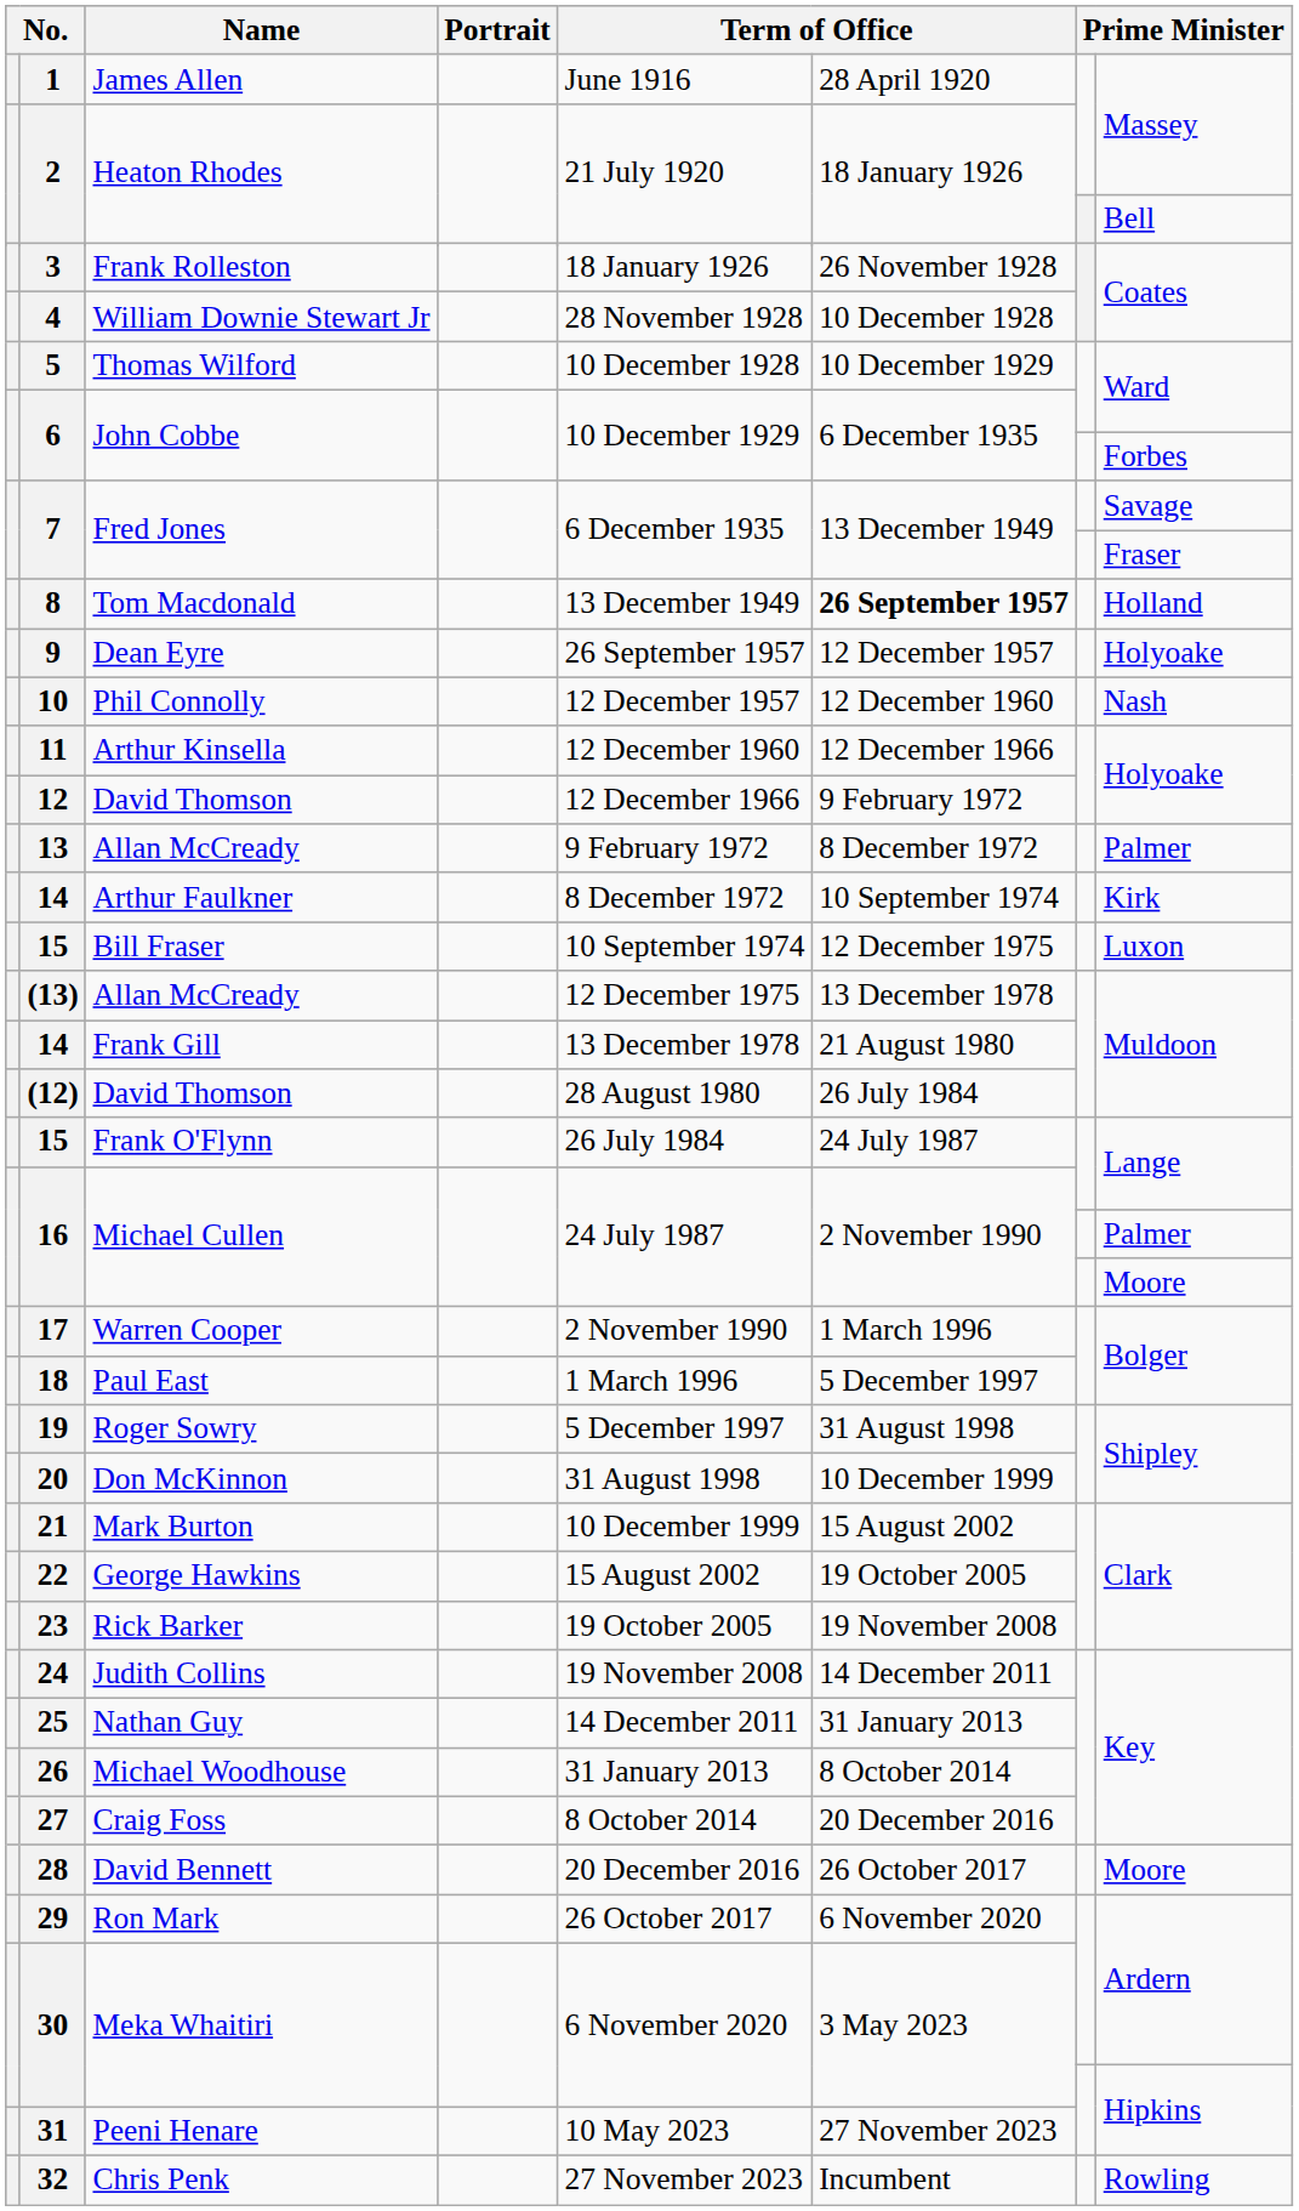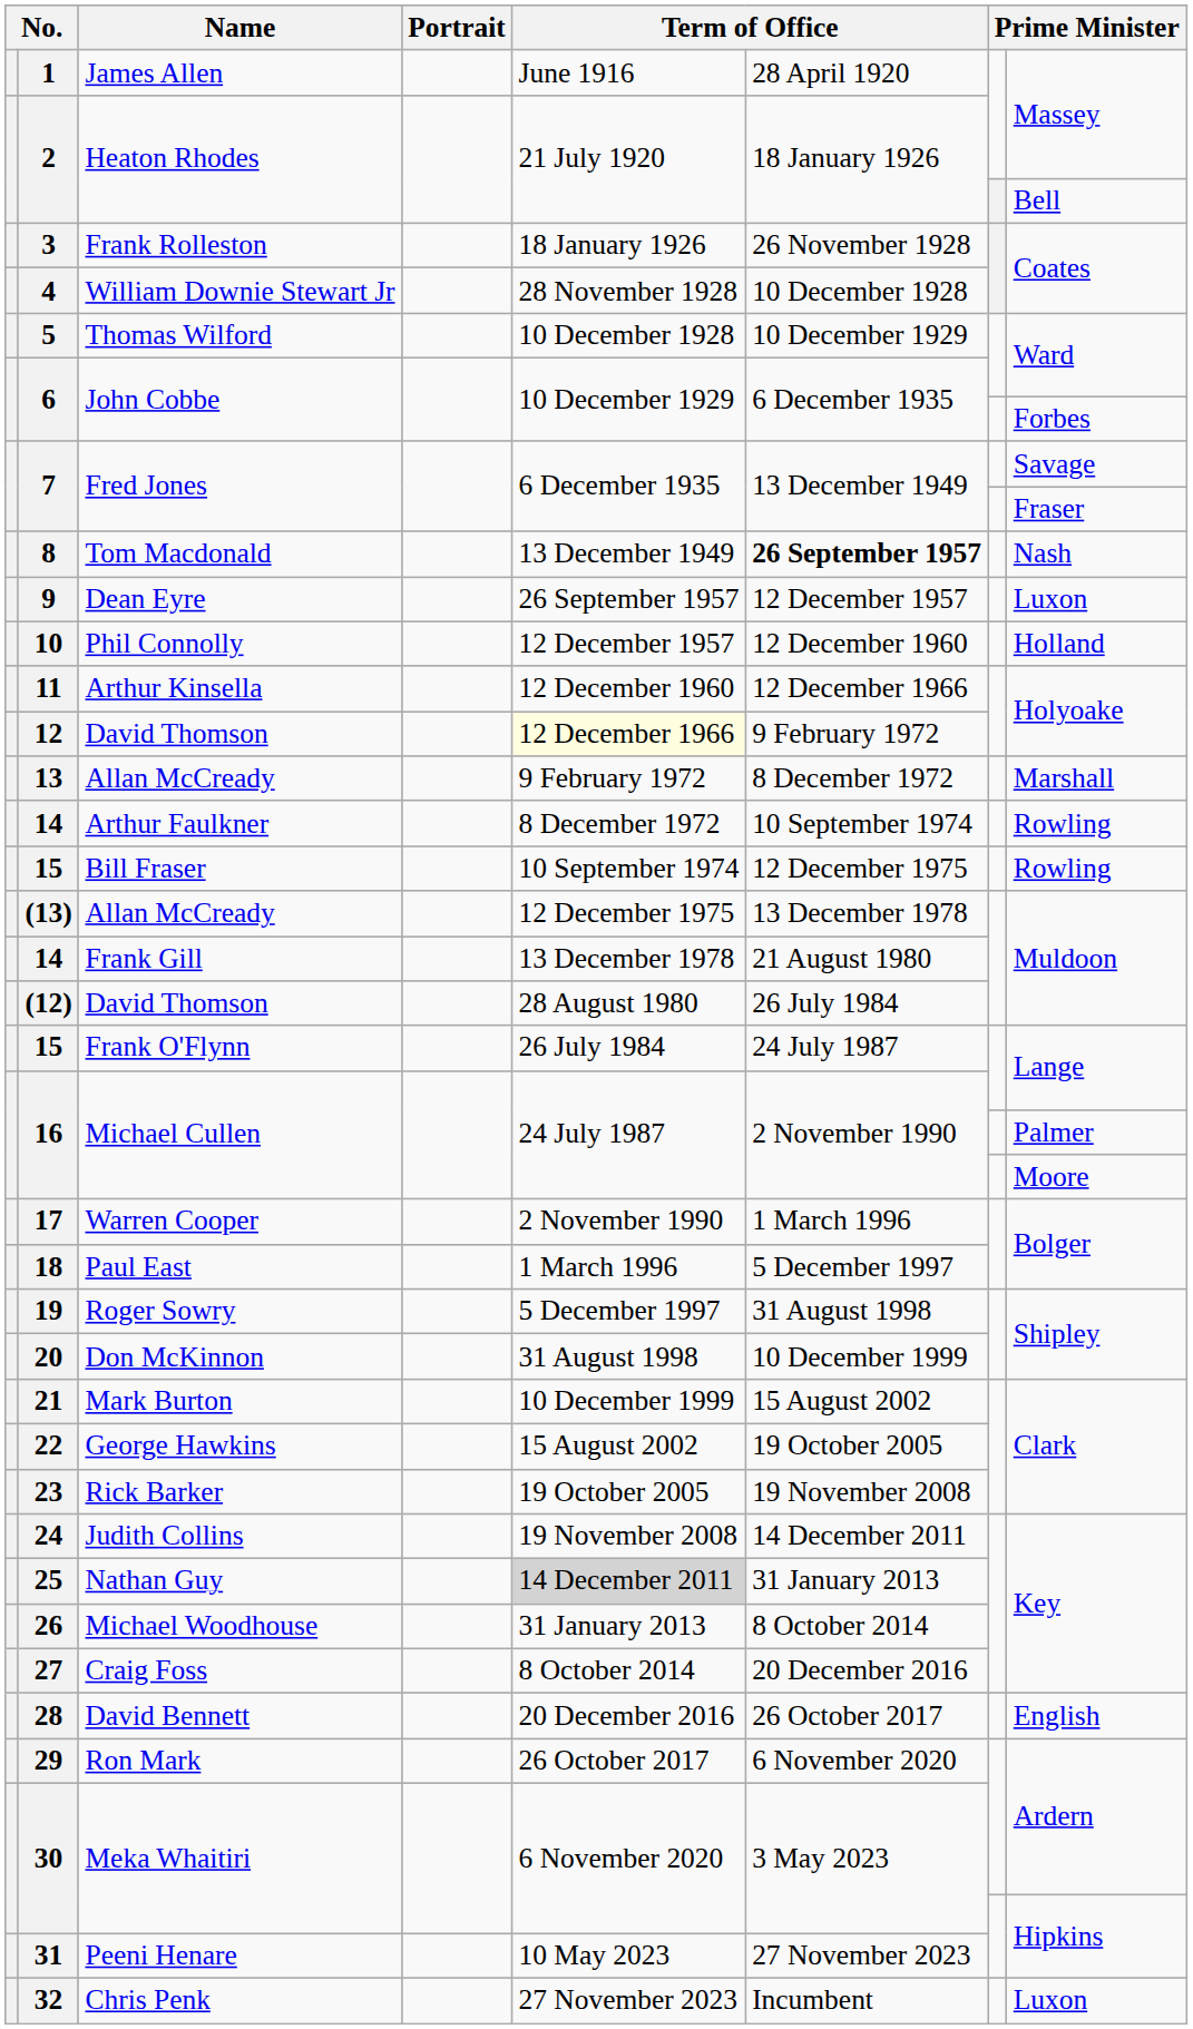8 | column 8: Holland -> Nash
9 | column 8: Holyoake -> Luxon
10 | column 8: Nash -> Holland
12 | column 5: no background -> lightyellow background
13 | column 8: Palmer -> Marshall
14 / Arthur Faulkner | column 8: Kirk -> Rowling
15 / Bill Fraser | column 8: Luxon -> Rowling
25 | column 5: no background -> lightgrey background
28 | column 8: Moore -> English
32 | column 8: Rowling -> Luxon
